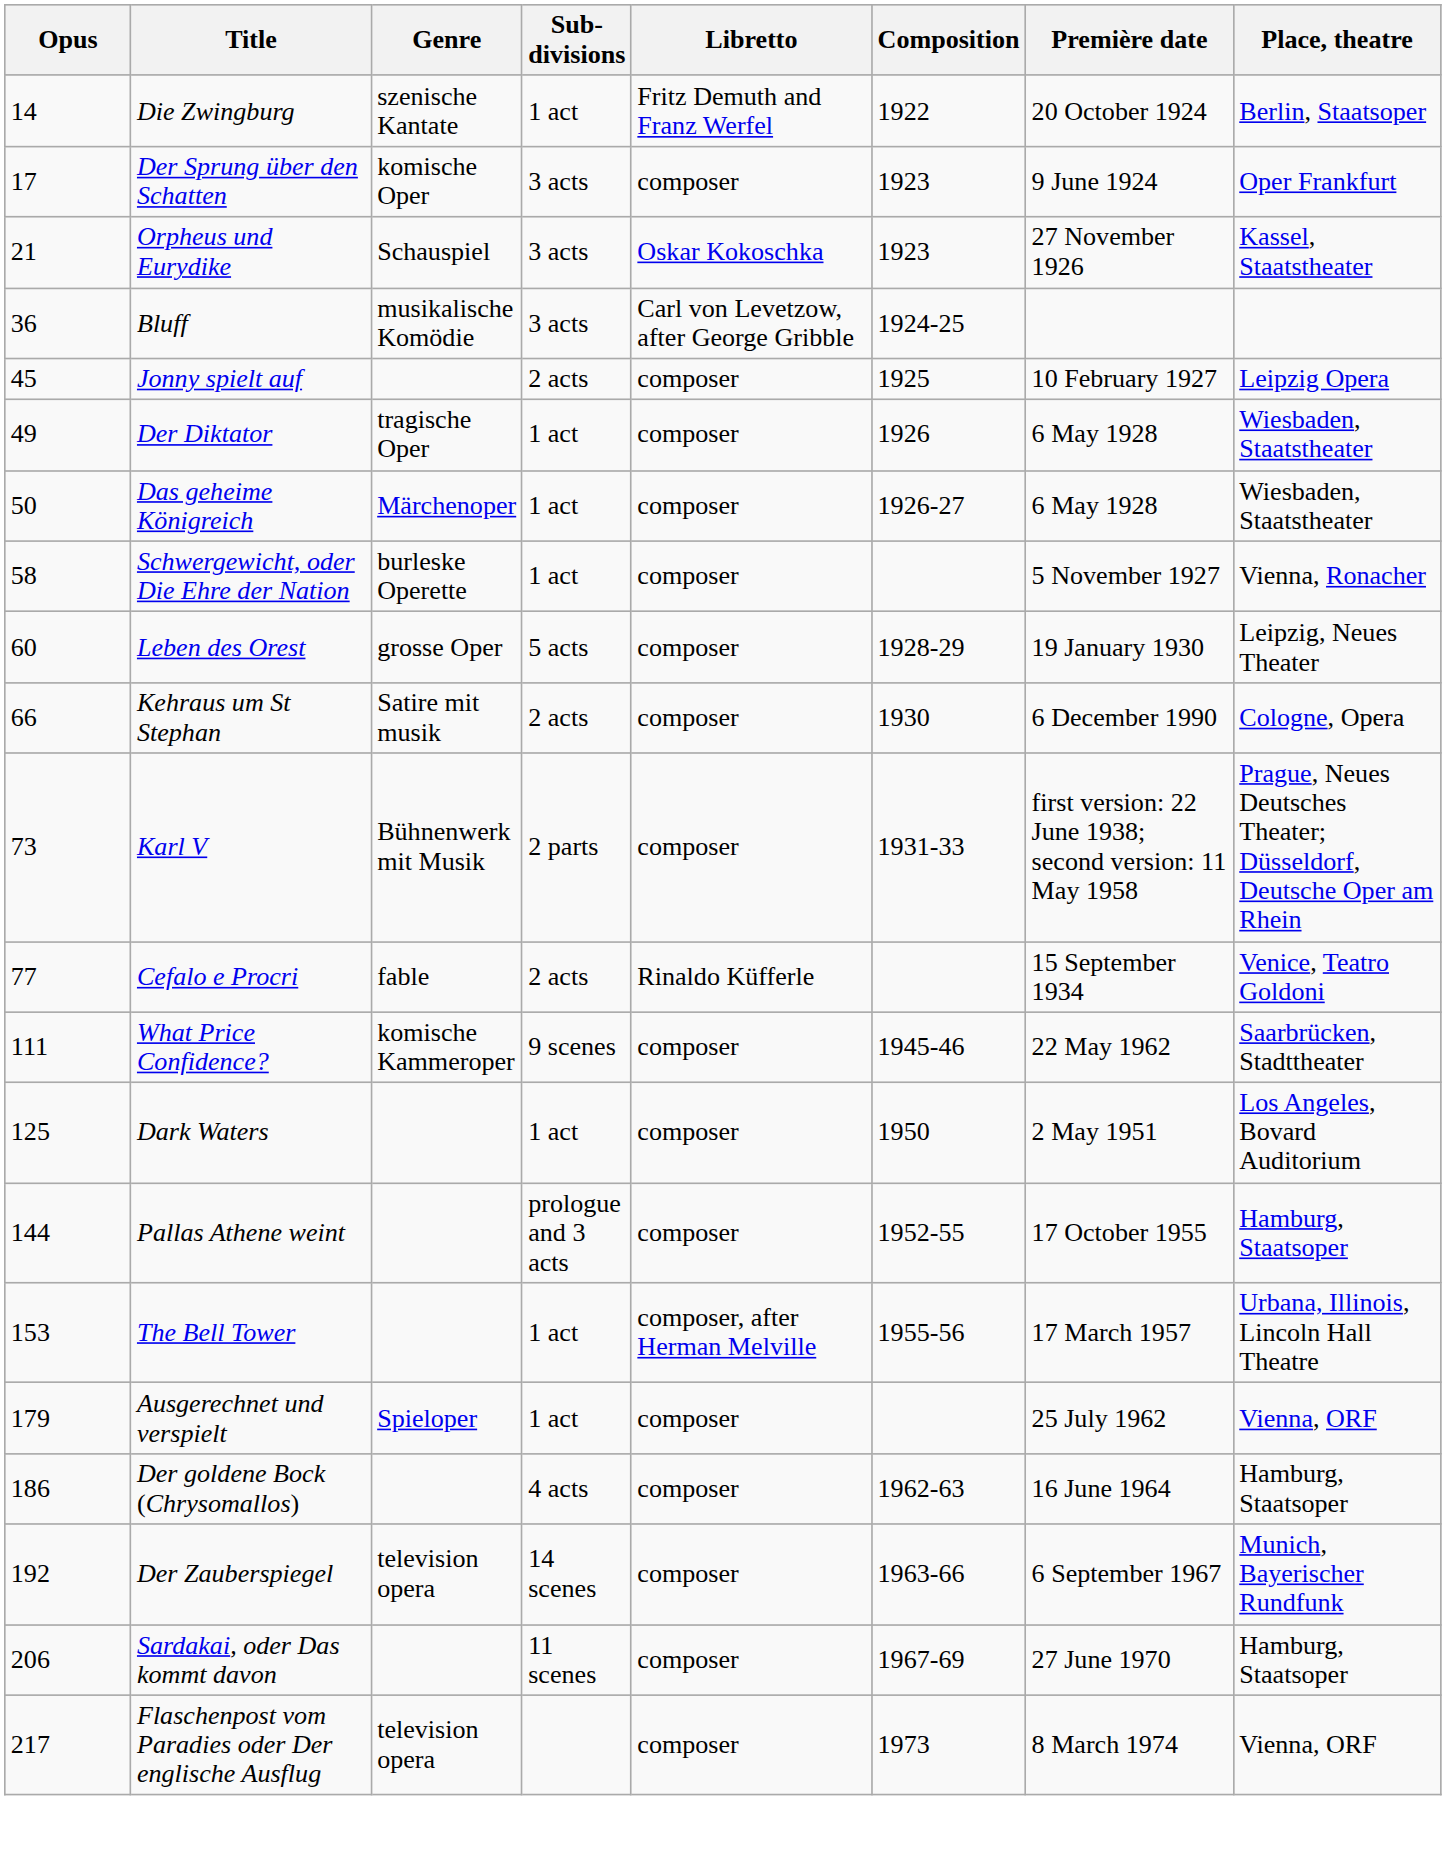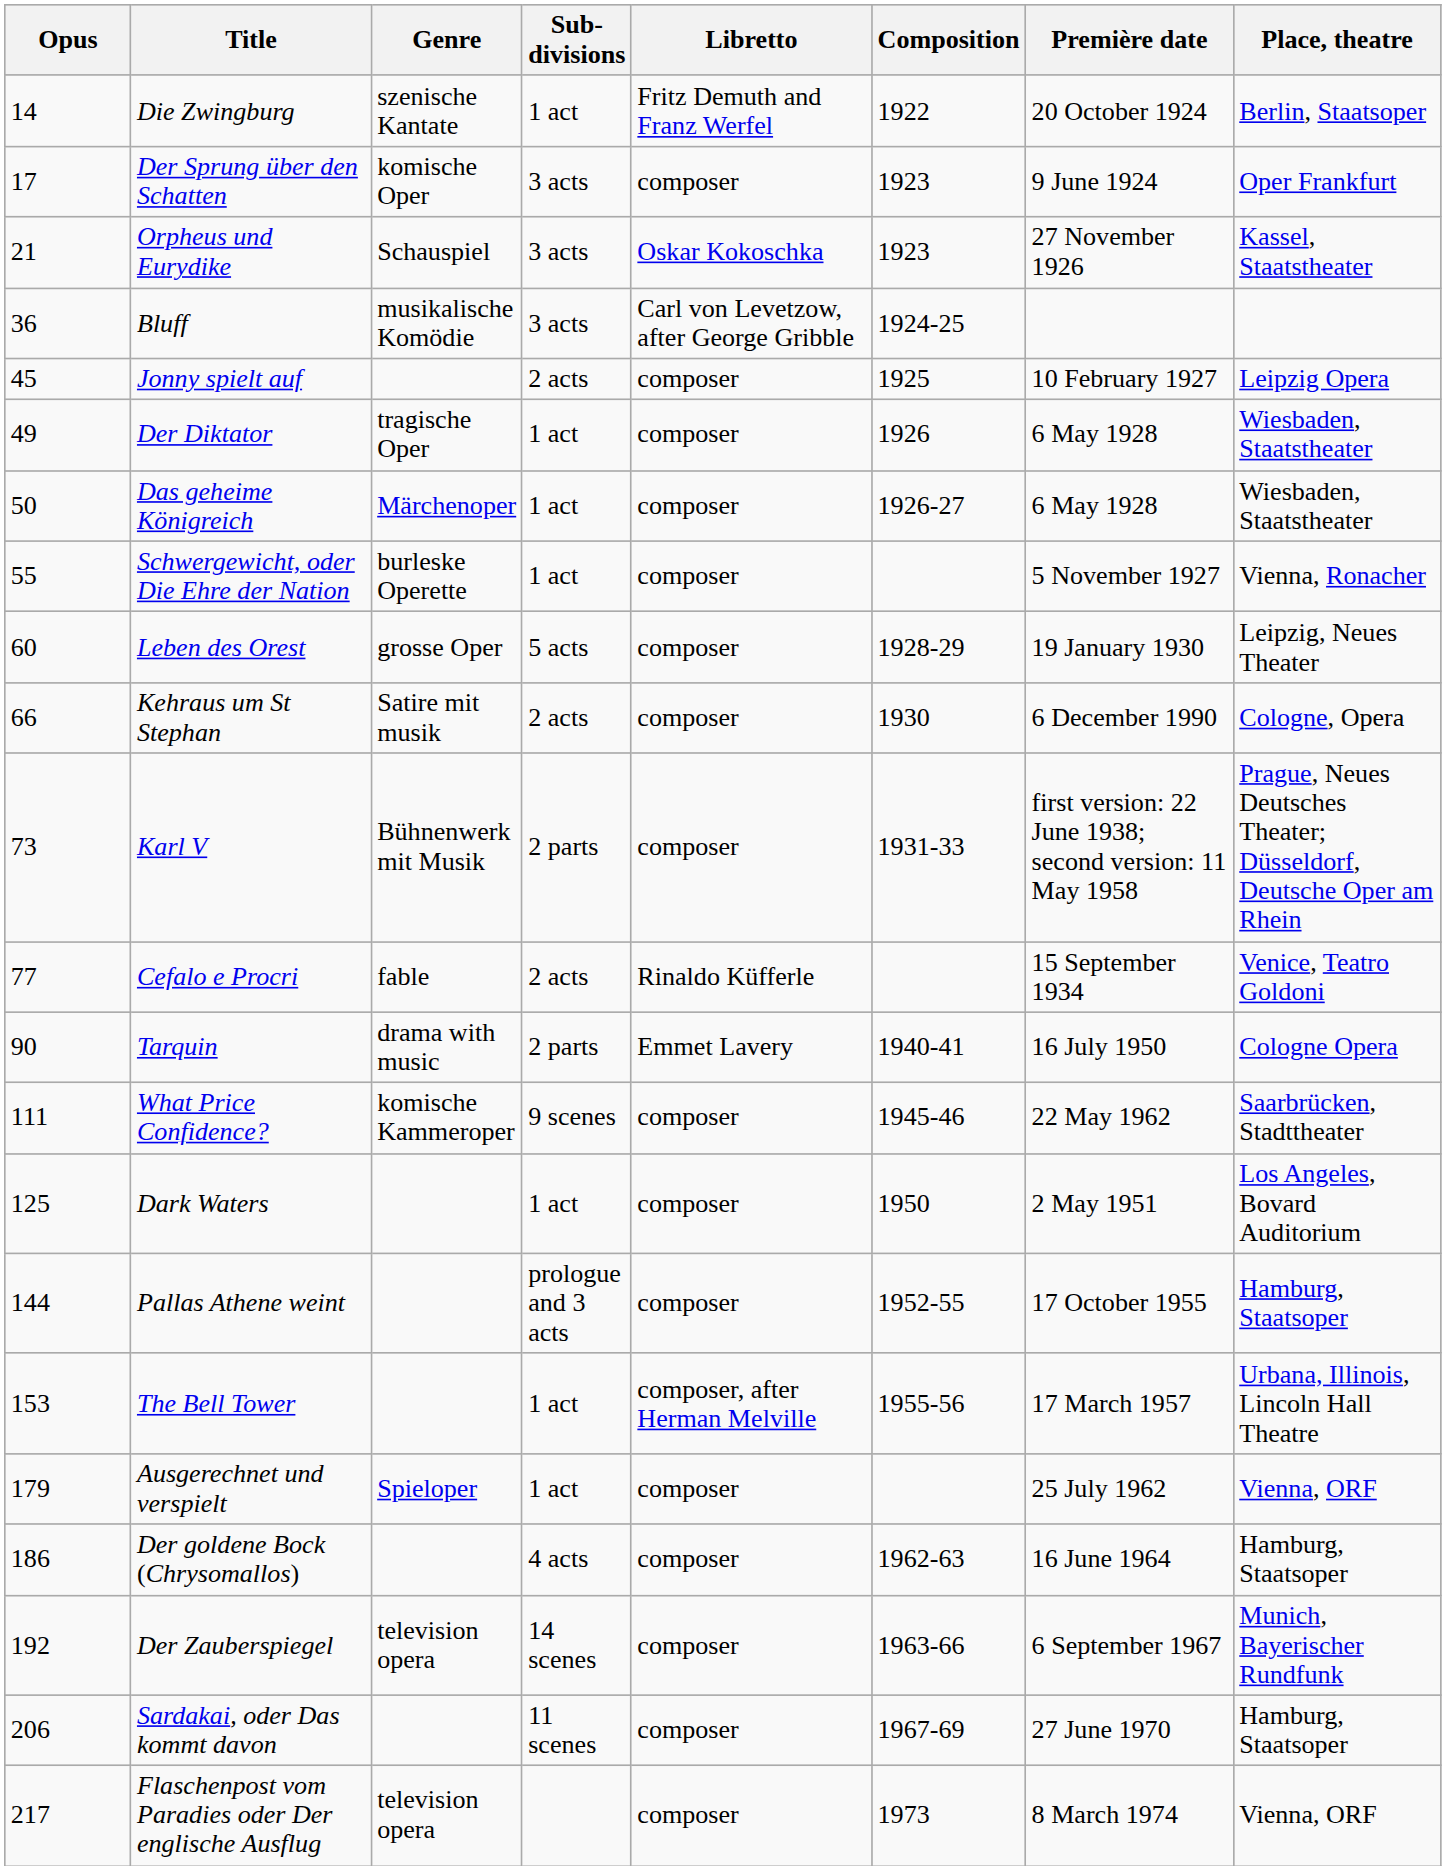Schwergewicht, oder Die Ehre der Nation | Opus: 58 -> 55
+ row: 90 | Tarquin | drama with music | 2 parts | Emmet Lavery | 1940-41 | 16 July 1950 | Cologne Opera
